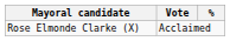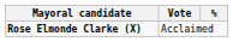Rose Elmonde Clarke (X) | Mayoral candidate: normal -> bold
